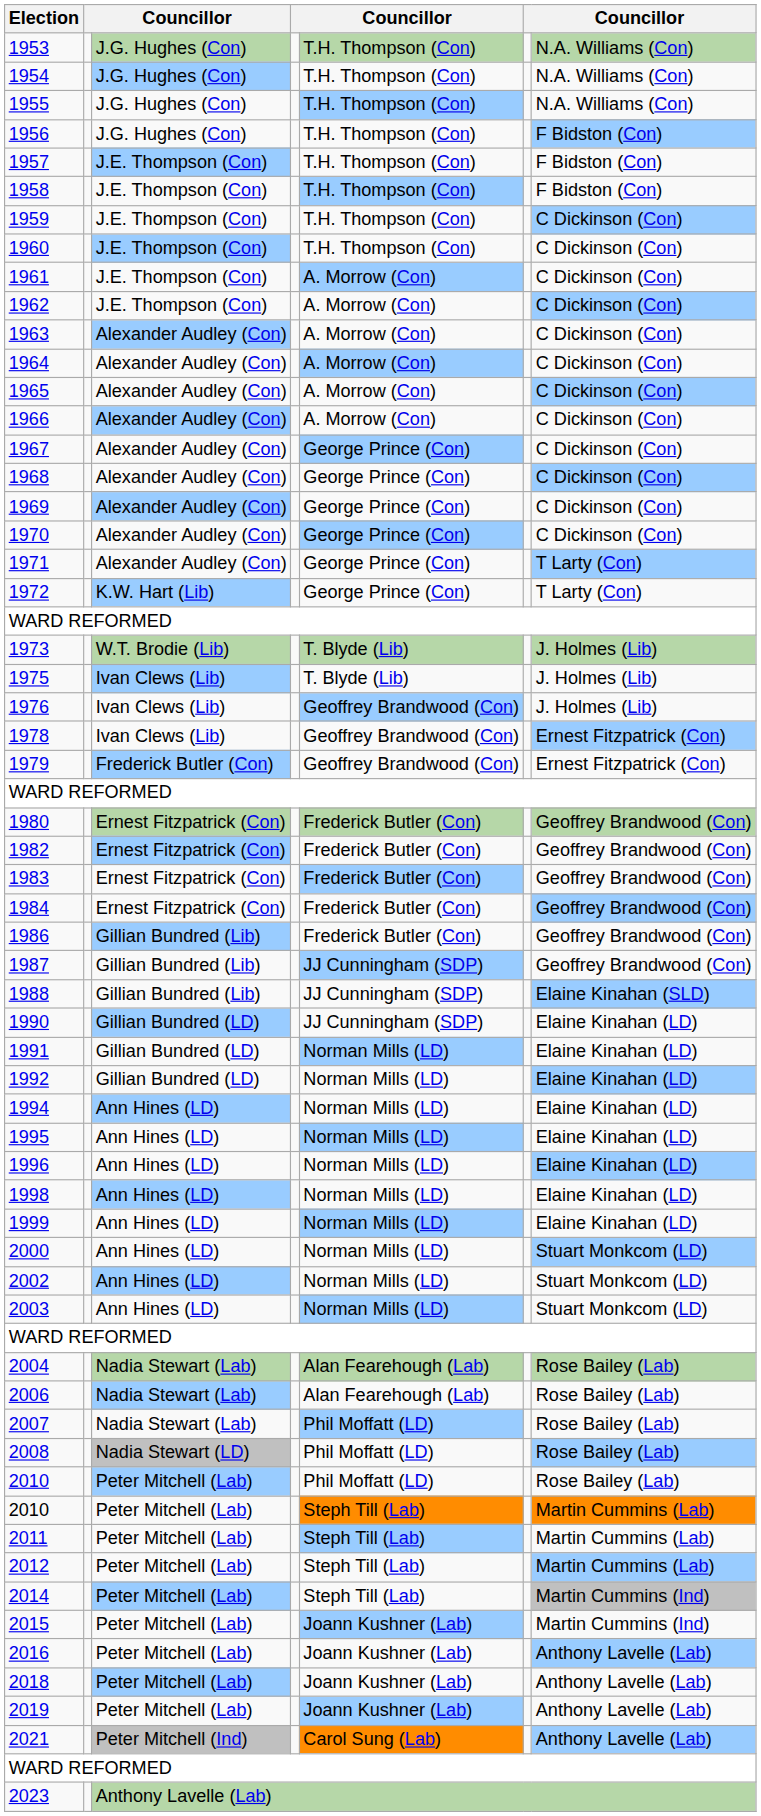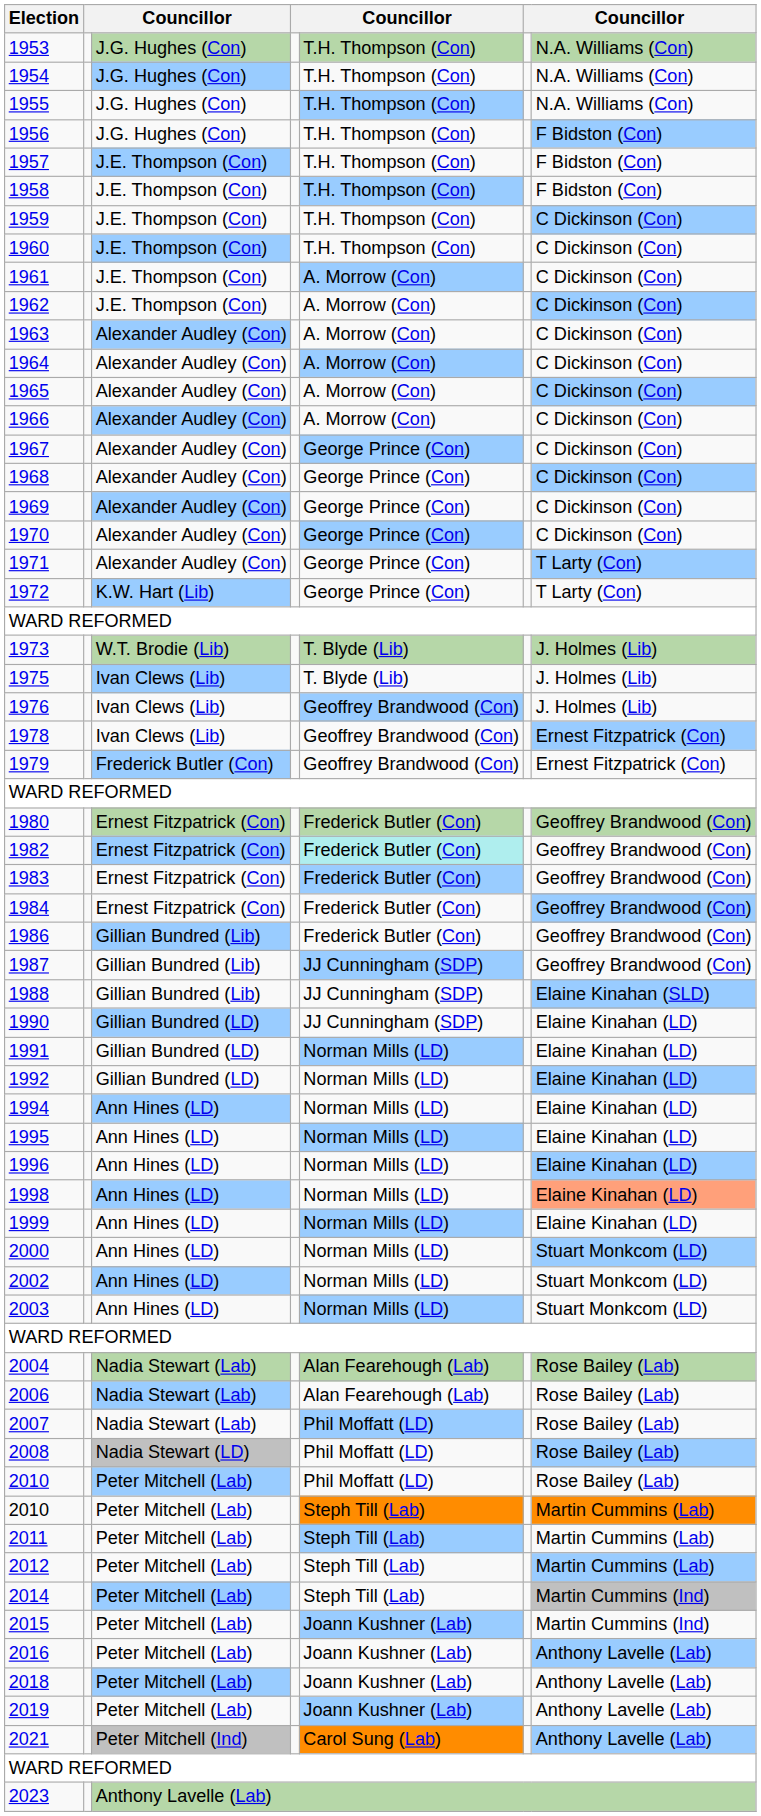1982 | column 5: no background -> paleturquoise background
1998 | column 7: no background -> lightsalmon background
